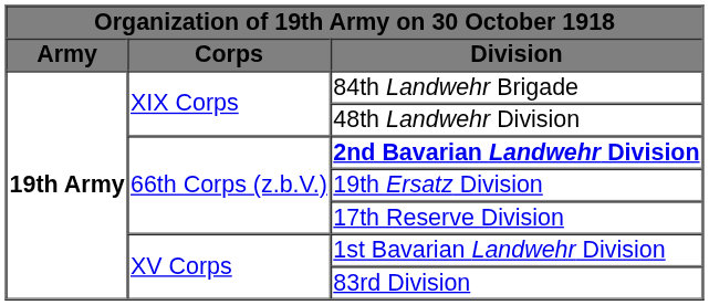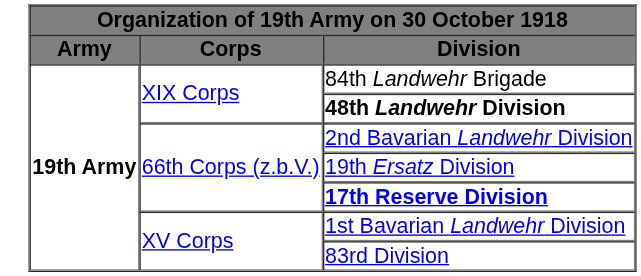48th Landwehr Division | Division: normal -> bold
2nd Bavarian Landwehr Division | Division: bold -> normal
17th Reserve Division | Division: normal -> bold
